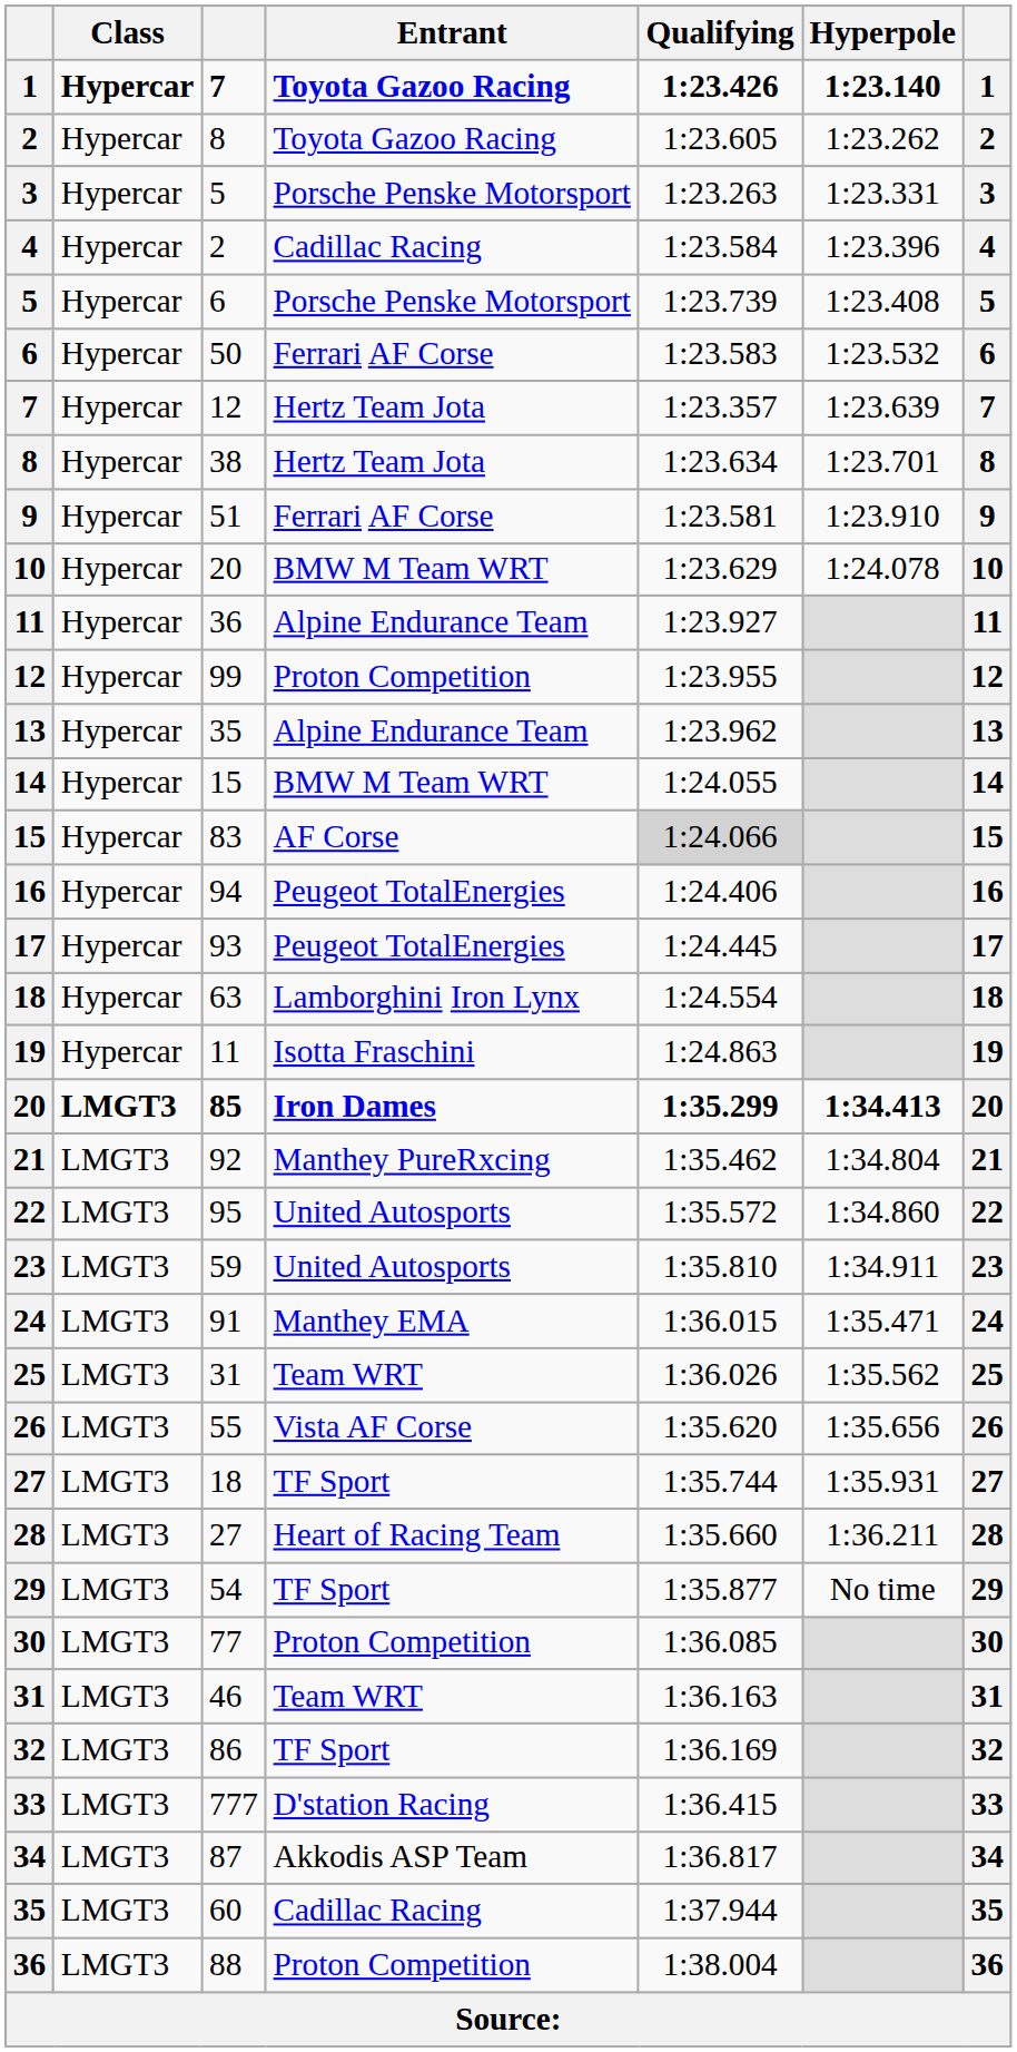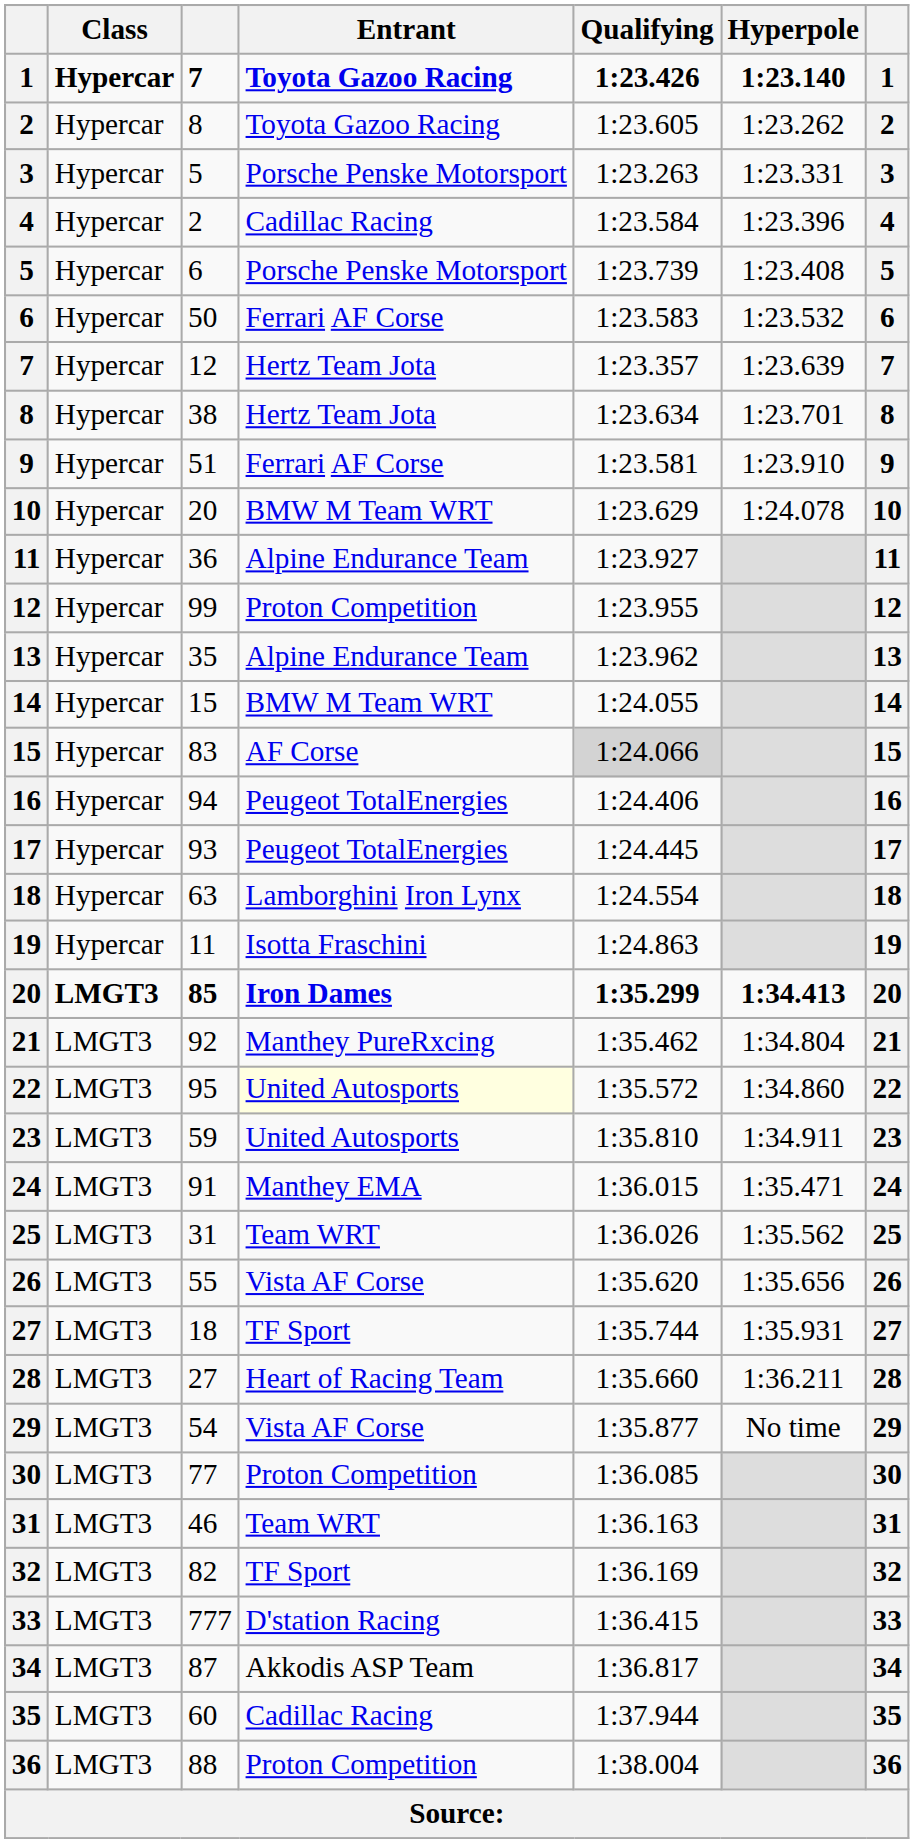row 23 | Entrant: no background -> lightyellow background
row 30 | Entrant: TF Sport -> Vista AF Corse
row 33 | column 3: 86 -> 82
